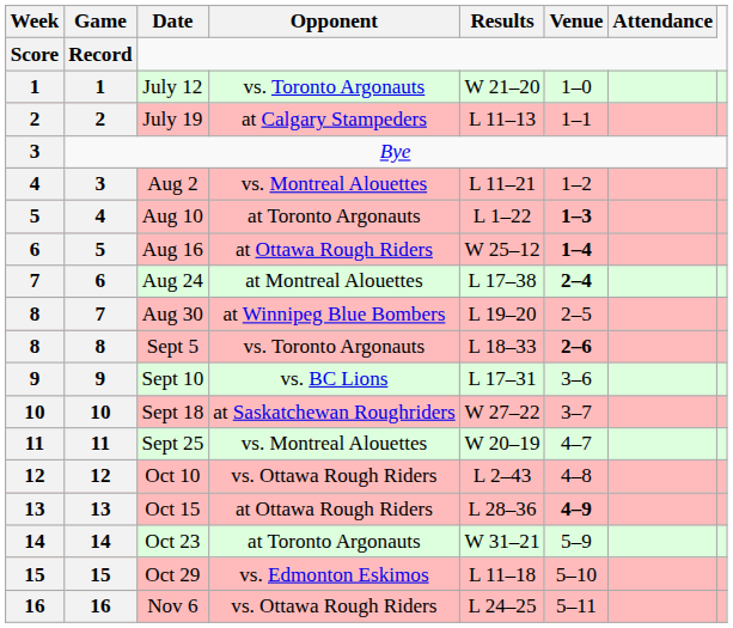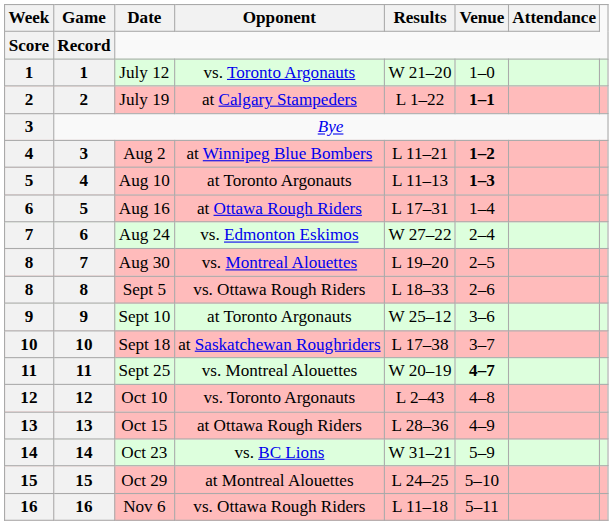July 19 | Results: L 11–13 -> L 1–22
July 19 | Venue: normal -> bold
Aug 2 | Opponent: vs. Montreal Alouettes -> at Winnipeg Blue Bombers
Aug 2 | Venue: normal -> bold
Aug 10 | Results: L 1–22 -> L 11–13
Aug 16 | Results: W 25–12 -> L 17–31
Aug 16 | Venue: bold -> normal
Aug 24 | Opponent: at Montreal Alouettes -> vs. Edmonton Eskimos
Aug 24 | Results: L 17–38 -> W 27–22
Aug 24 | Venue: bold -> normal
Aug 30 | Opponent: at Winnipeg Blue Bombers -> vs. Montreal Alouettes
Sept 5 | Opponent: vs. Toronto Argonauts -> vs. Ottawa Rough Riders
Sept 5 | Venue: bold -> normal
Sept 10 | Opponent: vs. BC Lions -> at Toronto Argonauts
Sept 10 | Results: L 17–31 -> W 25–12
Sept 18 | Results: W 27–22 -> L 17–38
Sept 25 | Venue: normal -> bold
Oct 10 | Opponent: vs. Ottawa Rough Riders -> vs. Toronto Argonauts
Oct 15 | Venue: bold -> normal
Oct 23 | Opponent: at Toronto Argonauts -> vs. BC Lions
Oct 29 | Opponent: vs. Edmonton Eskimos -> at Montreal Alouettes
Oct 29 | Results: L 11–18 -> L 24–25
Nov 6 | Results: L 24–25 -> L 11–18
